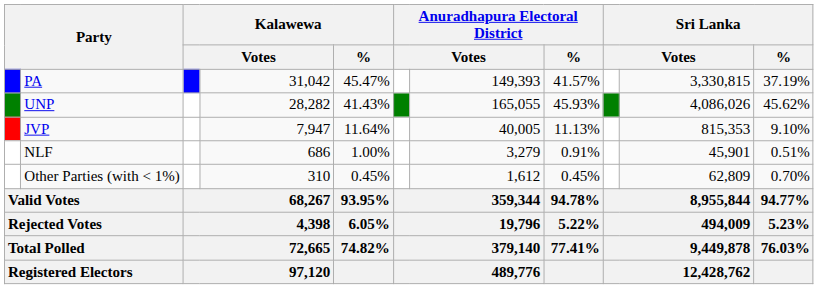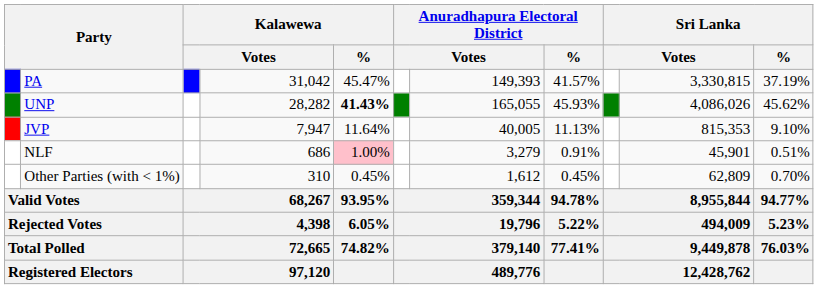UNP | Kalawewa / %: normal -> bold
NLF | Kalawewa / %: no background -> pink background
